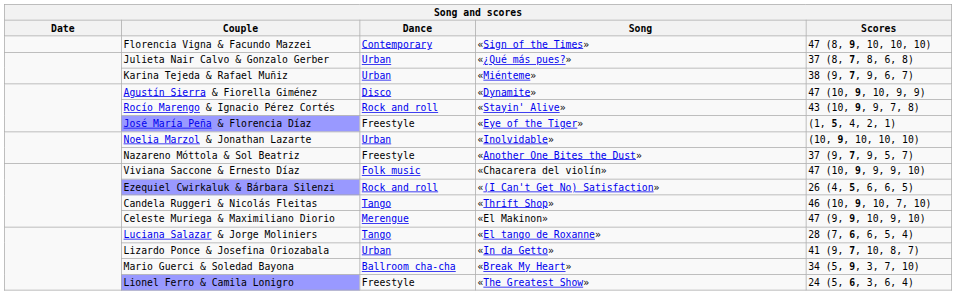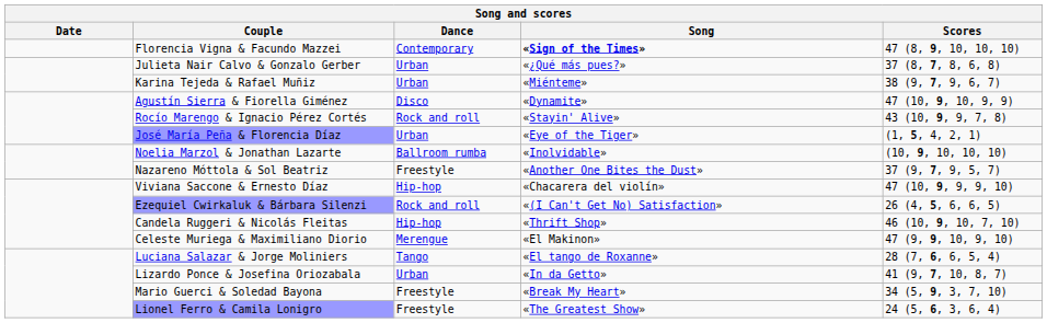Florencia Vigna & Facundo Mazzei | Song: normal -> bold
José María Peña & Florencia Díaz | Dance: Freestyle -> Urban
Noelia Marzol & Jonathan Lazarte | Dance: Urban -> Ballroom rumba
Viviana Saccone & Ernesto Díaz | Dance: Folk music -> Hip-hop
Candela Ruggeri & Nicolás Fleitas | Dance: Tango -> Hip-hop
Mario Guerci & Soledad Bayona | Dance: Ballroom cha-cha -> Freestyle
